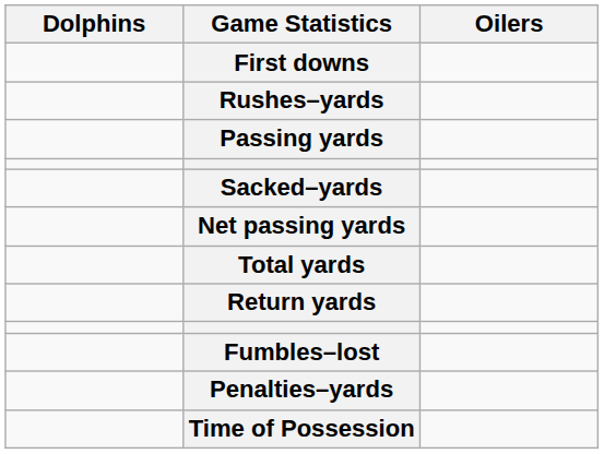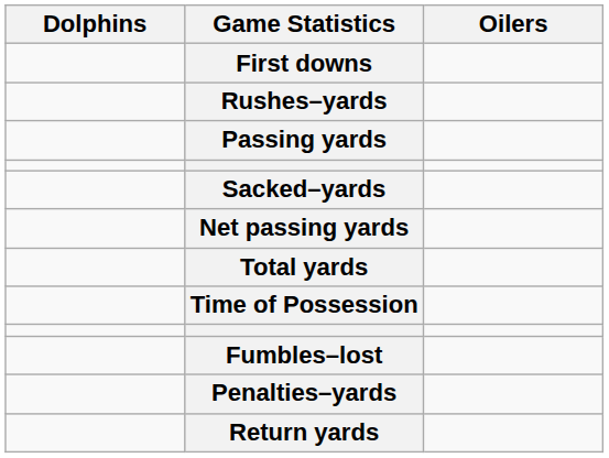rows swapped: Return yards <-> Time of Possession
